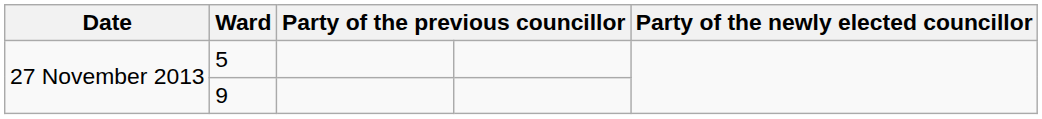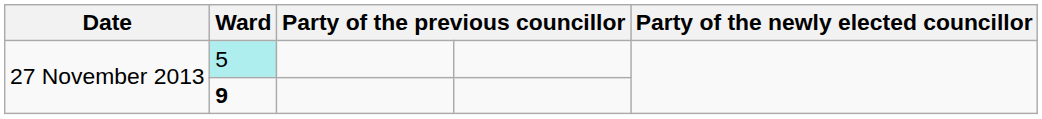5 | Ward: no background -> paleturquoise background
9 | Ward: normal -> bold
